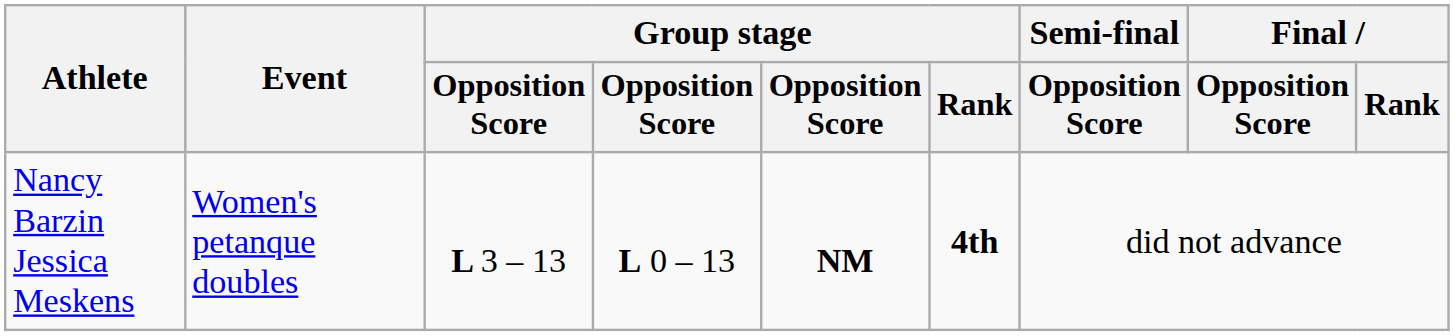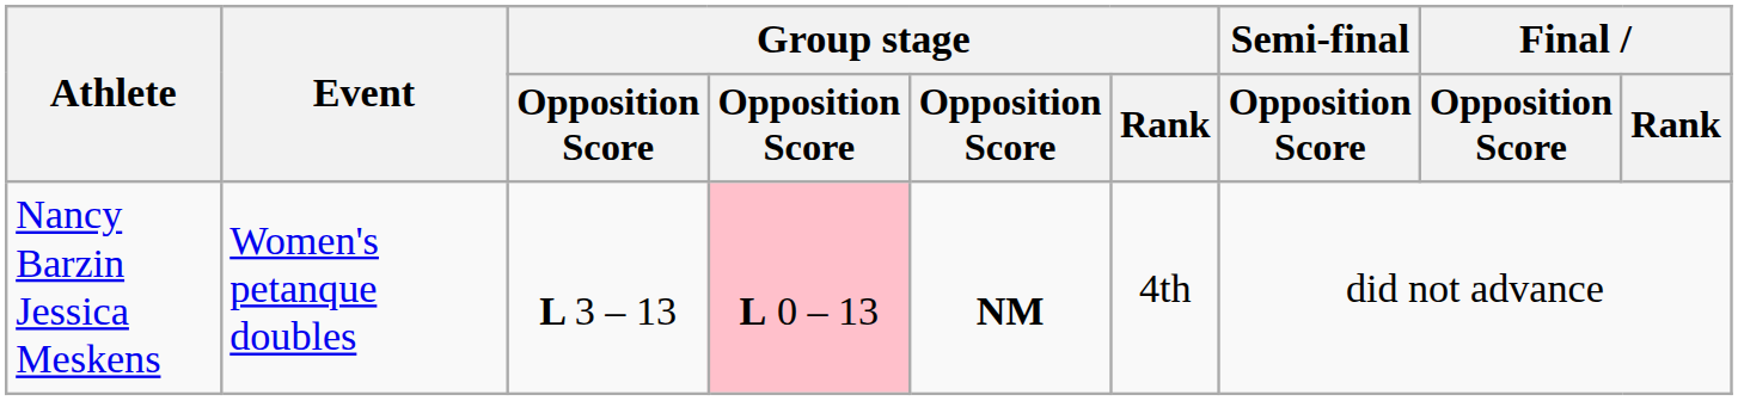Nancy Barzin Jessica Meskens | column 4: no background -> pink background
Nancy Barzin Jessica Meskens | Group stage / Rank: bold -> normal
